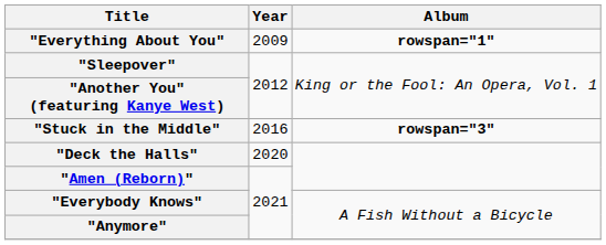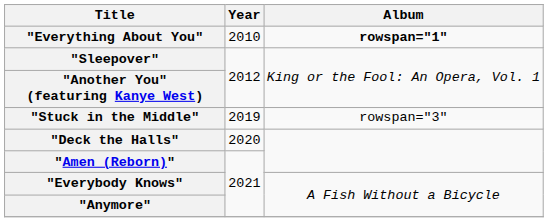"Everything About You" | Year: 2009 -> 2010
"Stuck in the Middle" | Year: 2016 -> 2019
"Stuck in the Middle" | Album: bold -> normal
